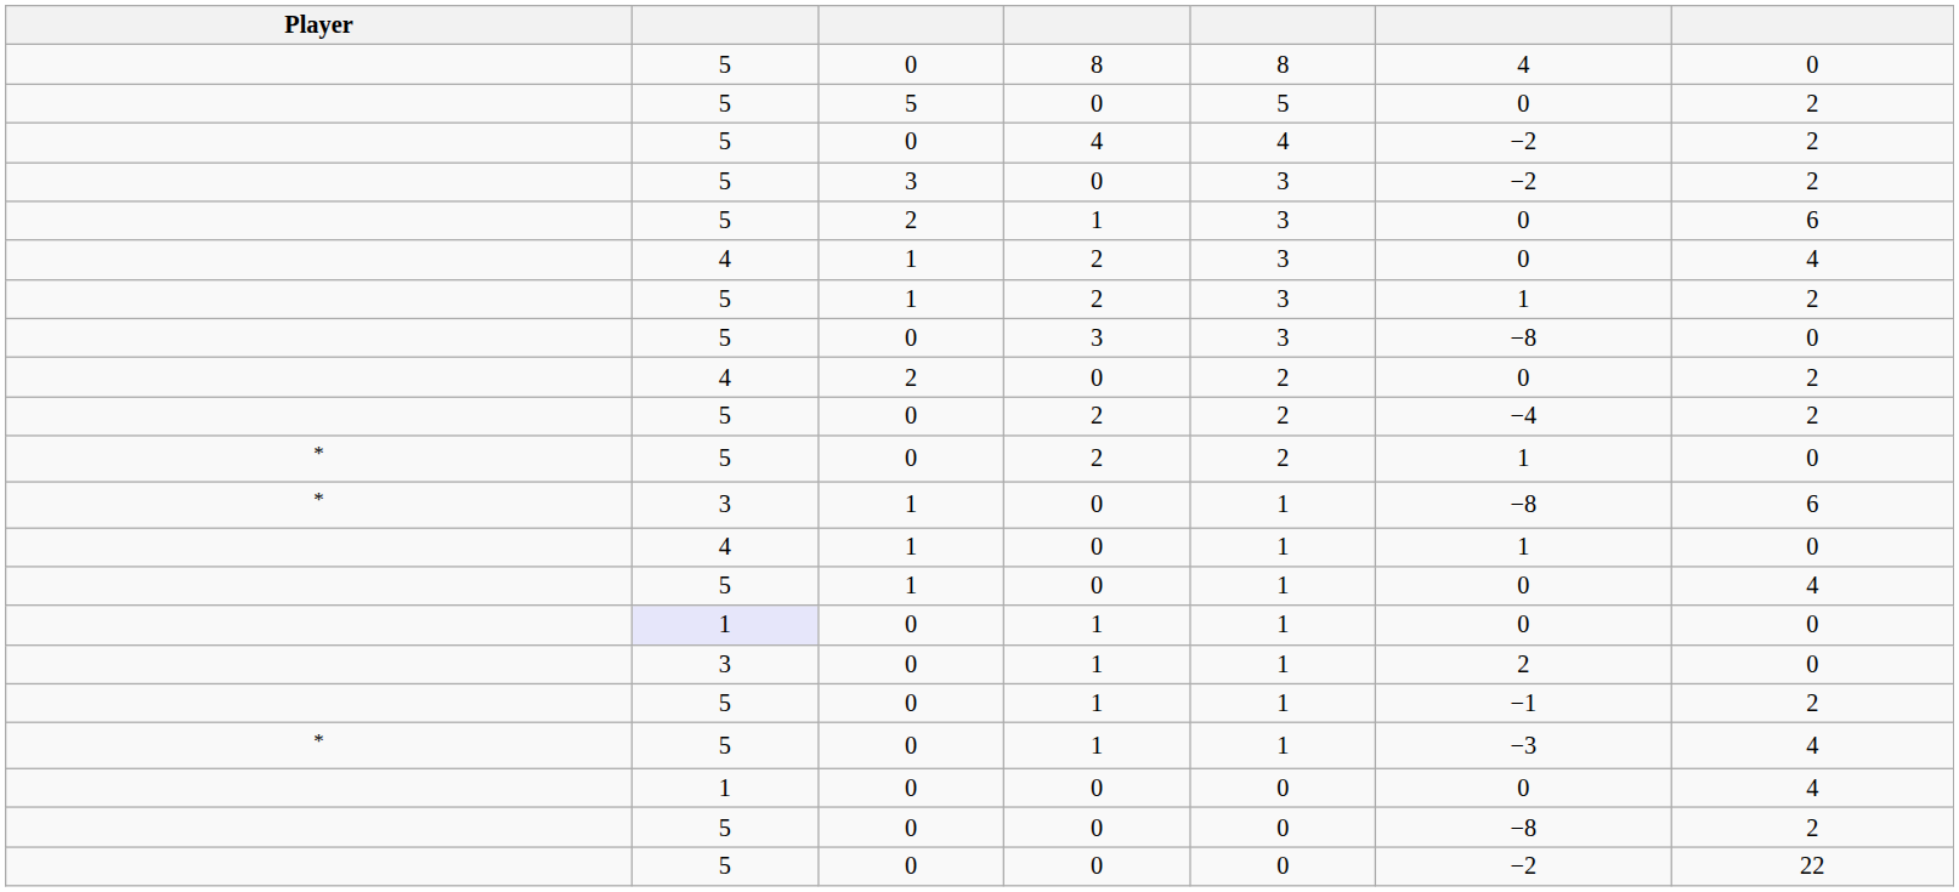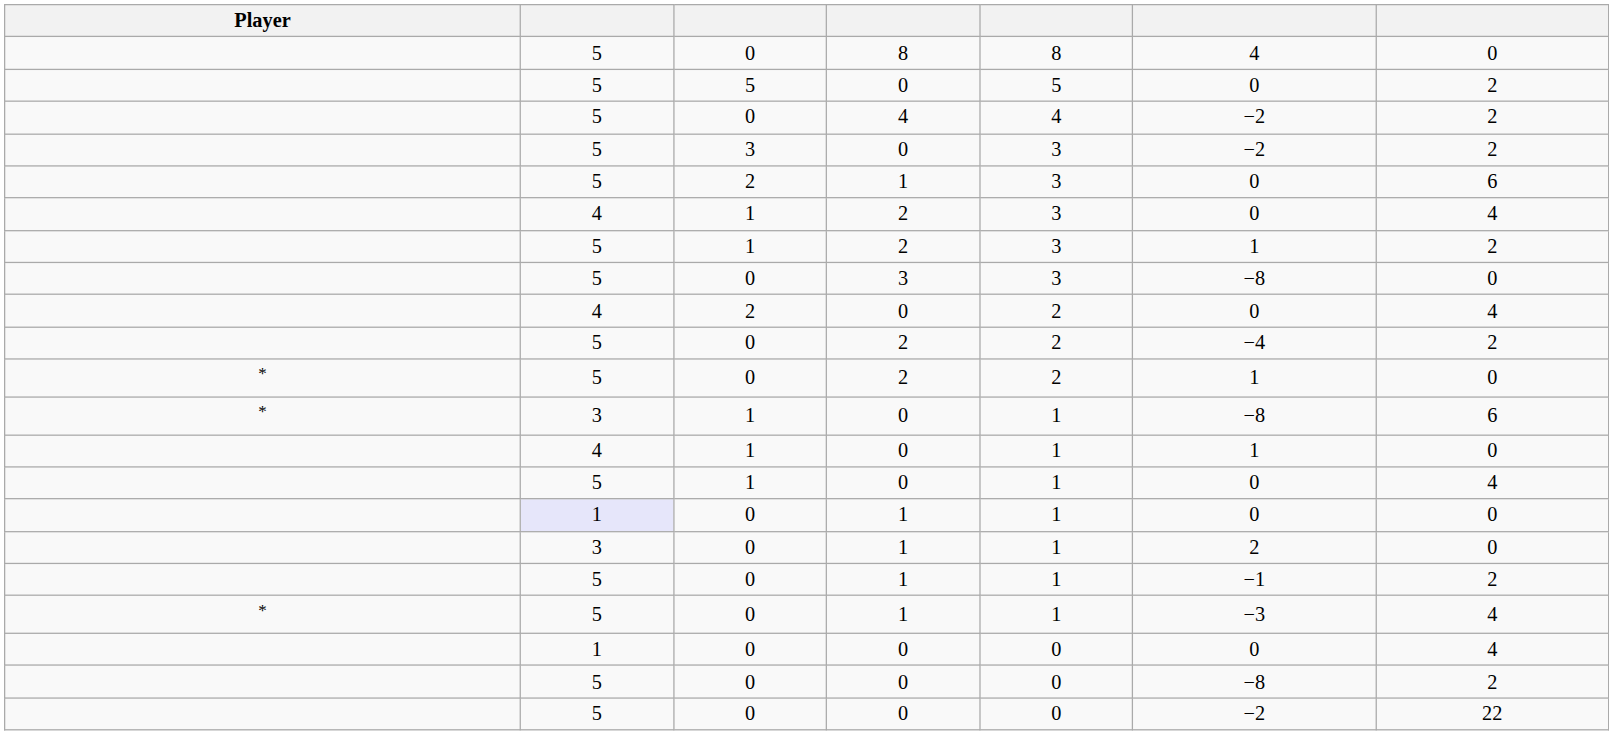row 10 | column 7: 2 -> 4
